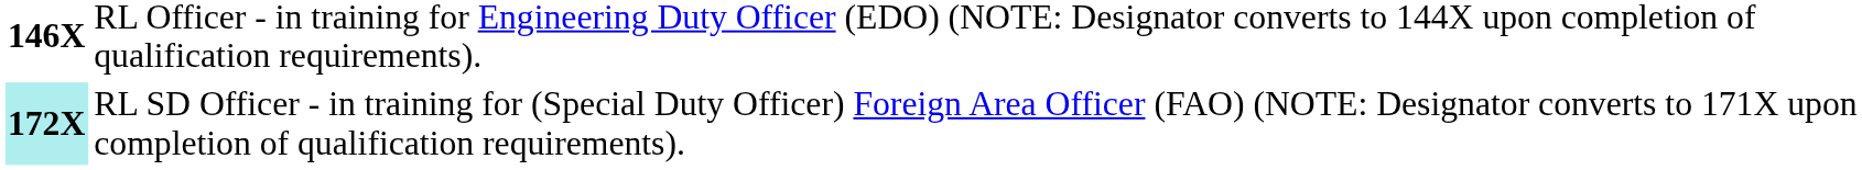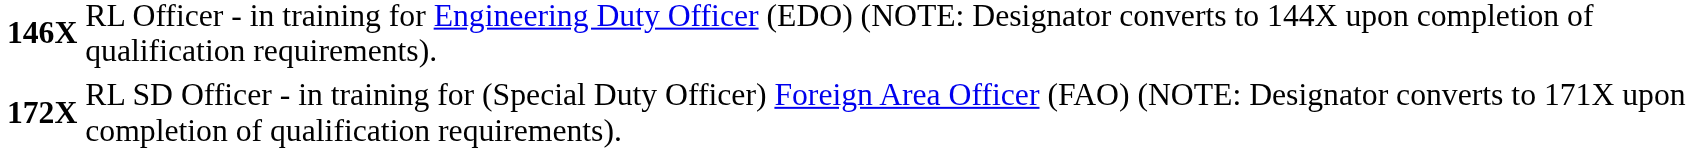row 2 | column 1: paleturquoise background -> no background
